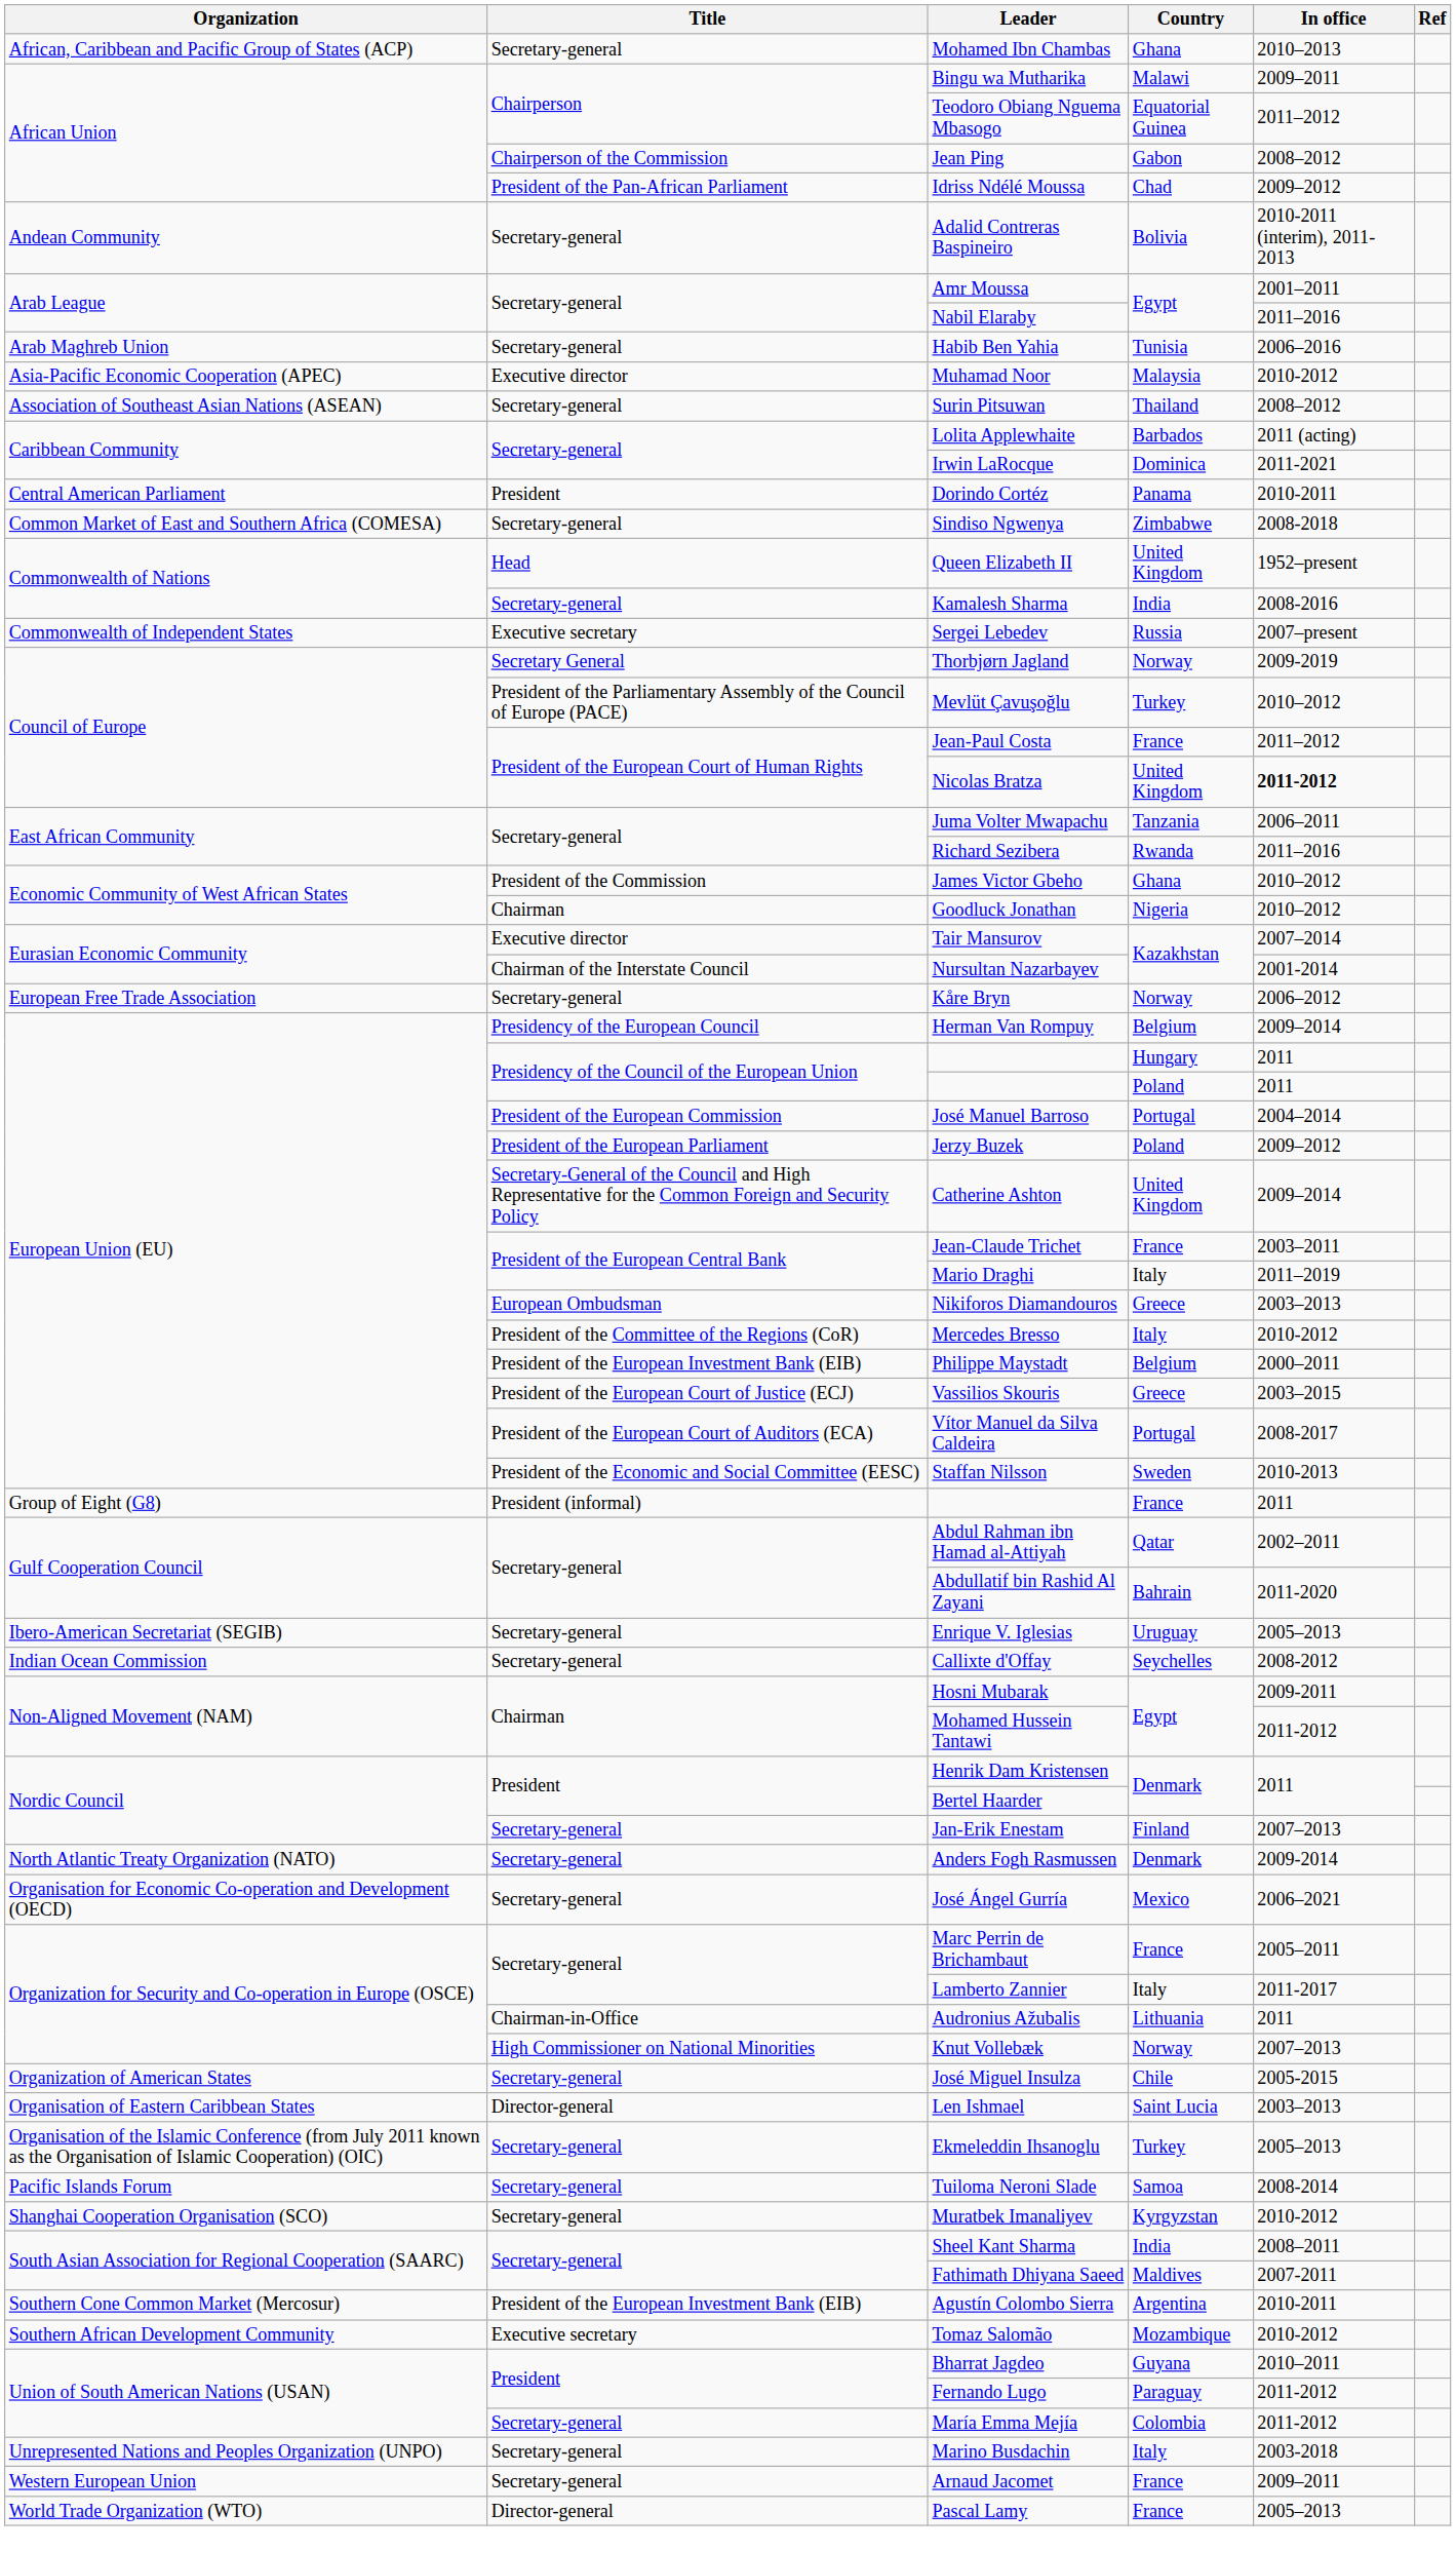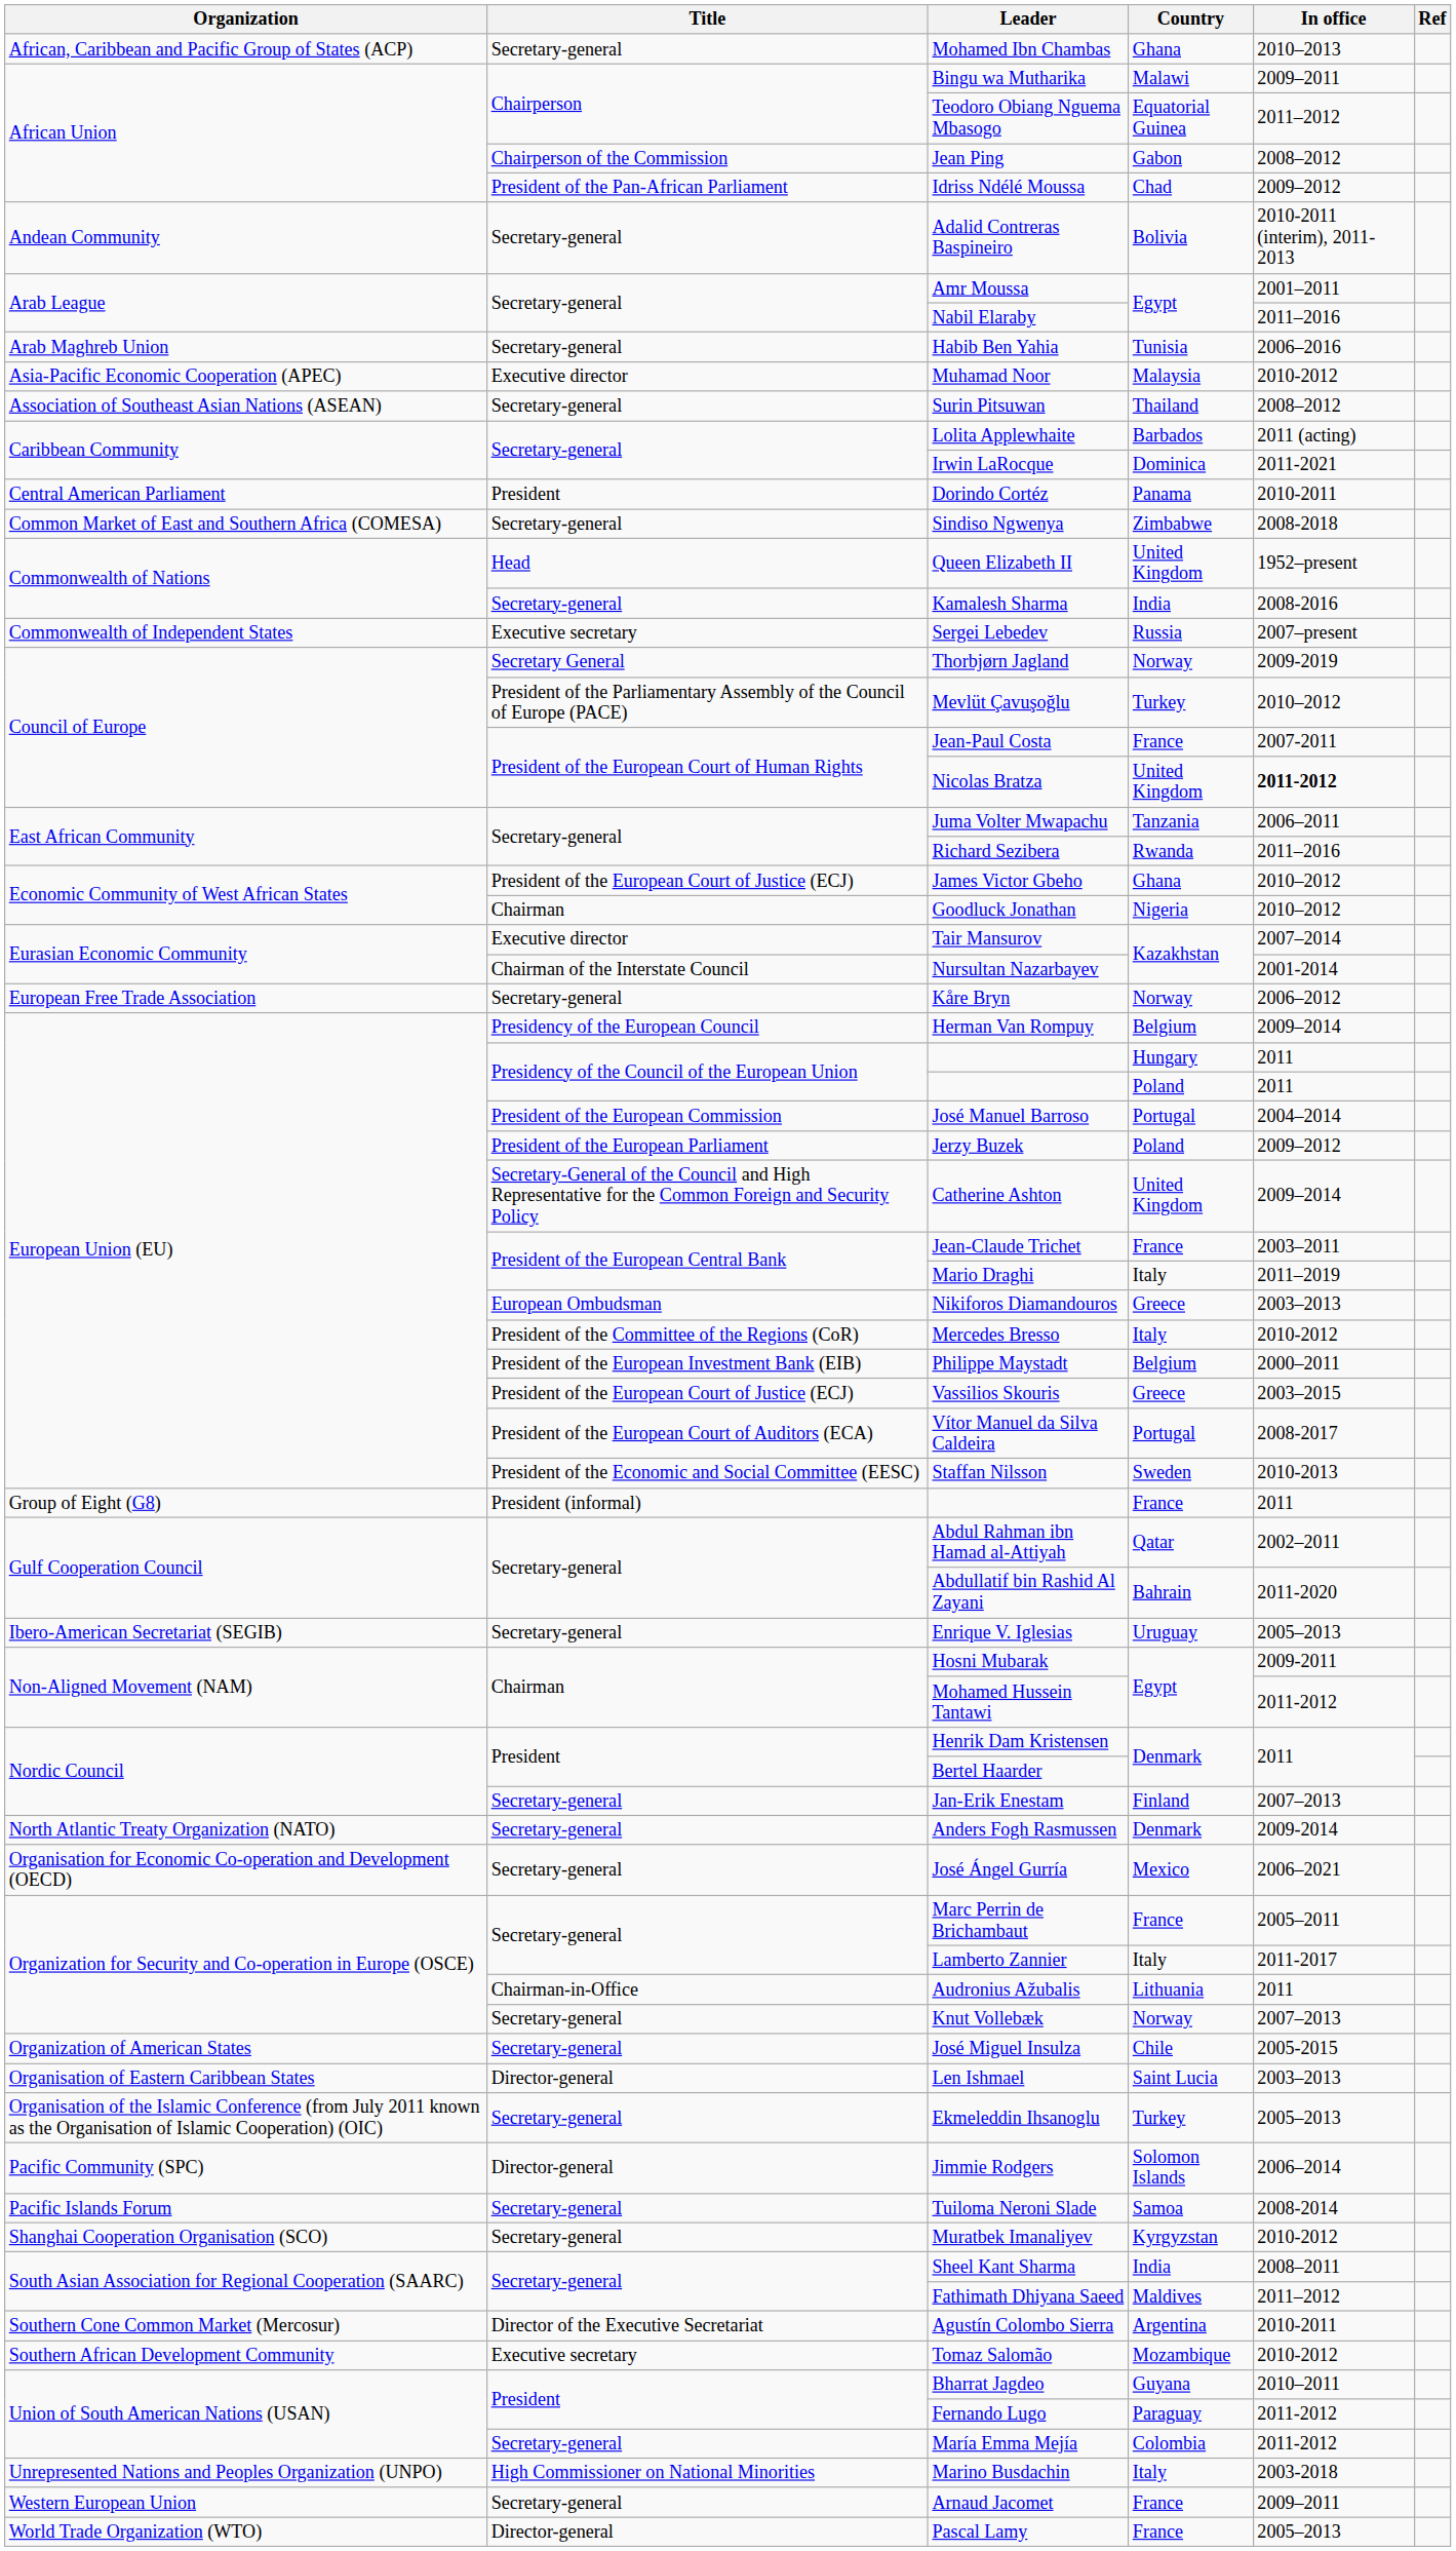Jean-Paul Costa | In office: 2011–2012 -> 2007-2011
James Victor Gbeho | Title: President of the Commission -> President of the European Court of Justice (ECJ)
- row: Indian Ocean Commission | Secretary-general | Callixte d'Offay | Seychelles | 2008-2012
Knut Vollebæk | Title: High Commissioner on National Minorities -> Secretary-general
+ row: Pacific Community (SPC) | Director-general | Jimmie Rodgers | Solomon Islands | 2006–2014
Fathimath Dhiyana Saeed | In office: 2007-2011 -> 2011–2012
Agustín Colombo Sierra | Title: President of the European Investment Bank (EIB) -> Director of the Executive Secretariat
Marino Busdachin | Title: Secretary-general -> High Commissioner on National Minorities
